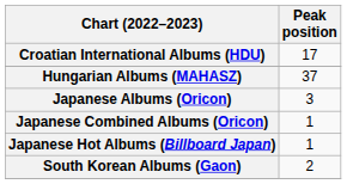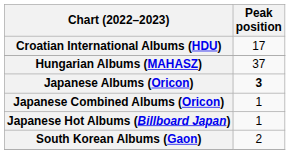Japanese Albums (Oricon) | Peak position: normal -> bold
